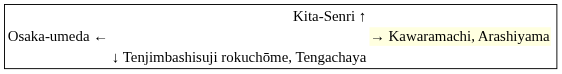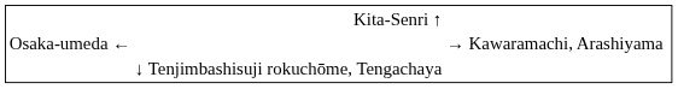Osaka-umeda ← | column 3: lightyellow background -> no background
